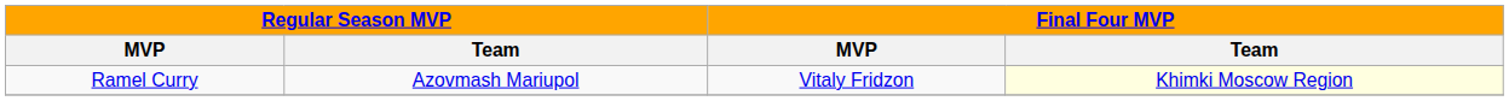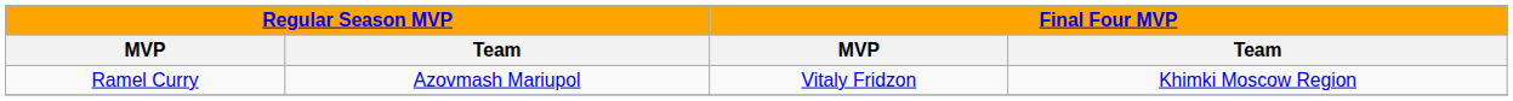Ramel Curry | Final Four MVP / Team: lightyellow background -> no background
